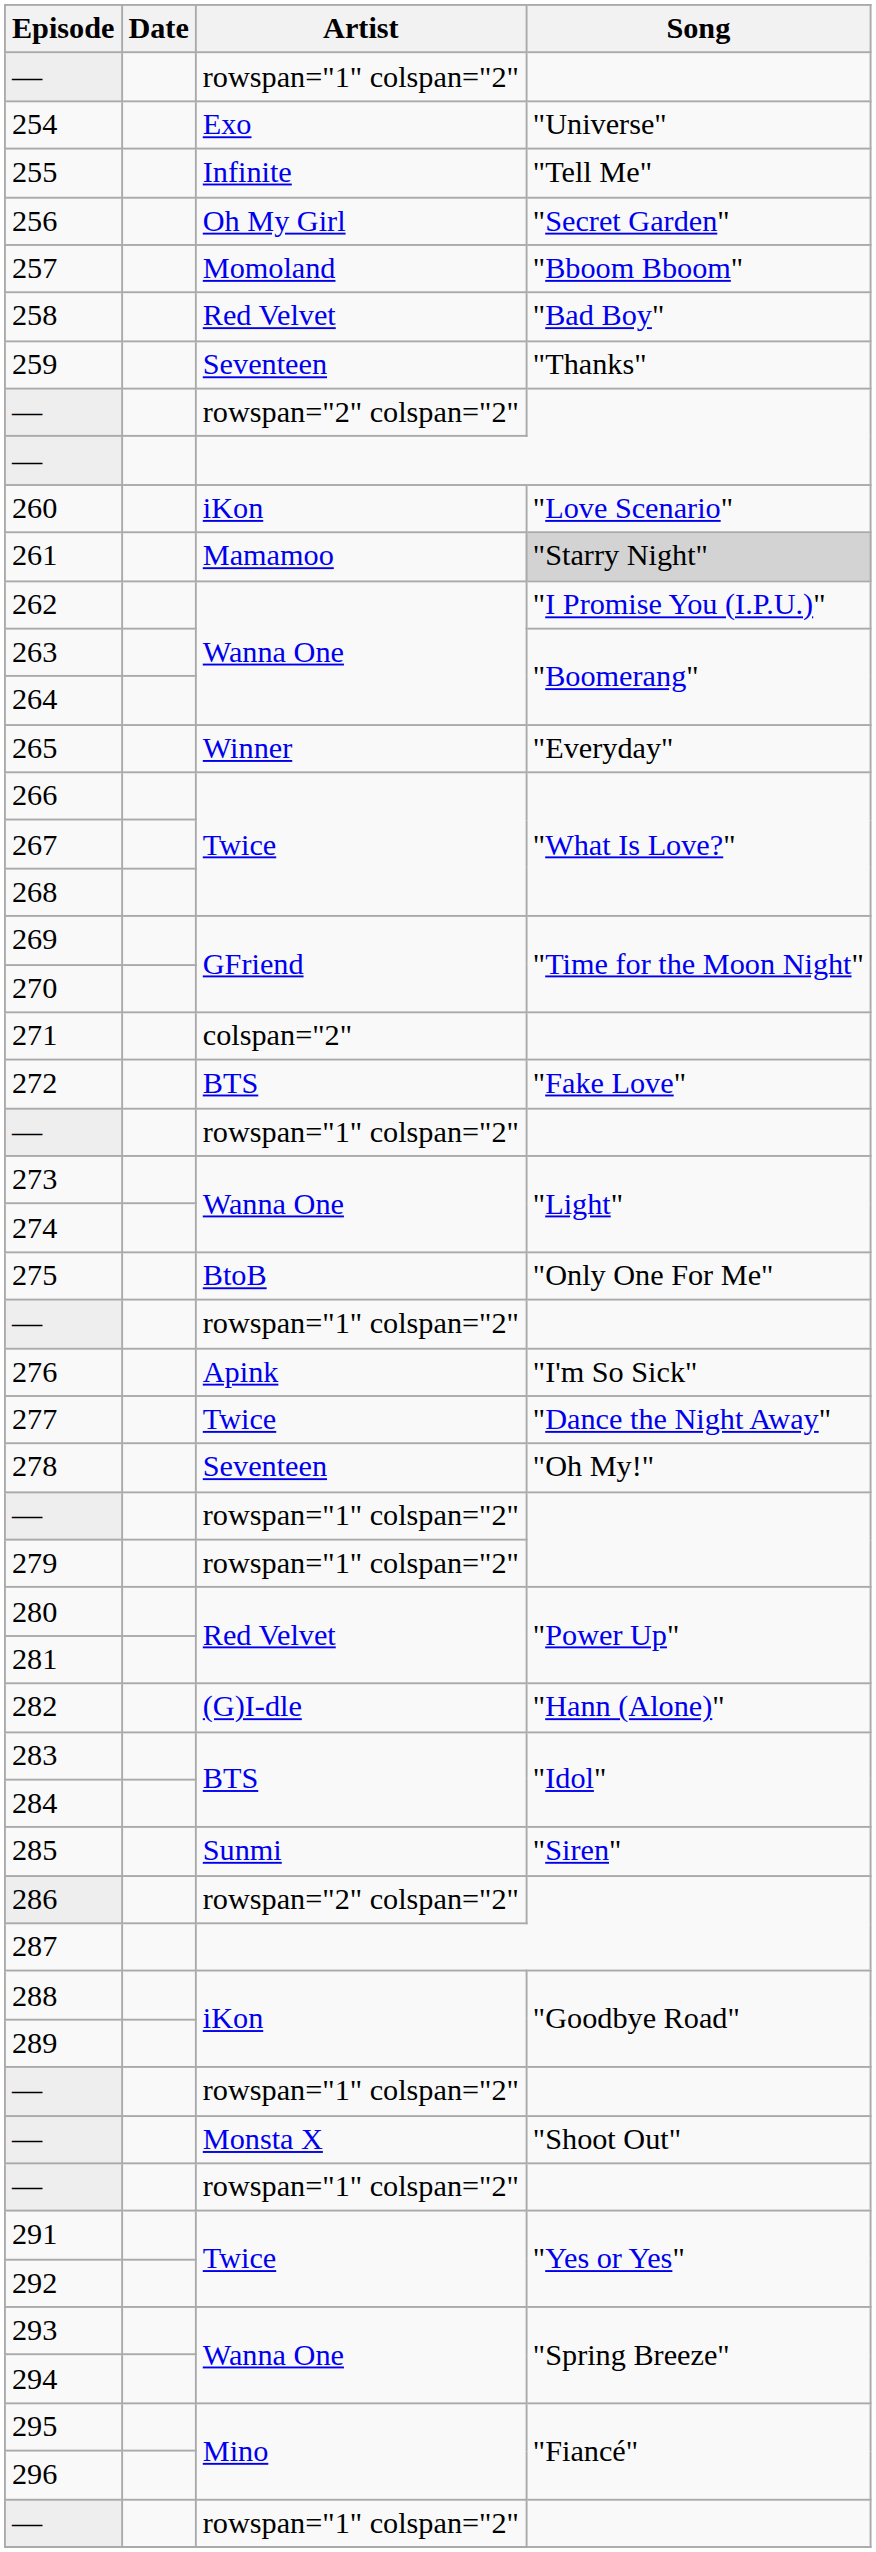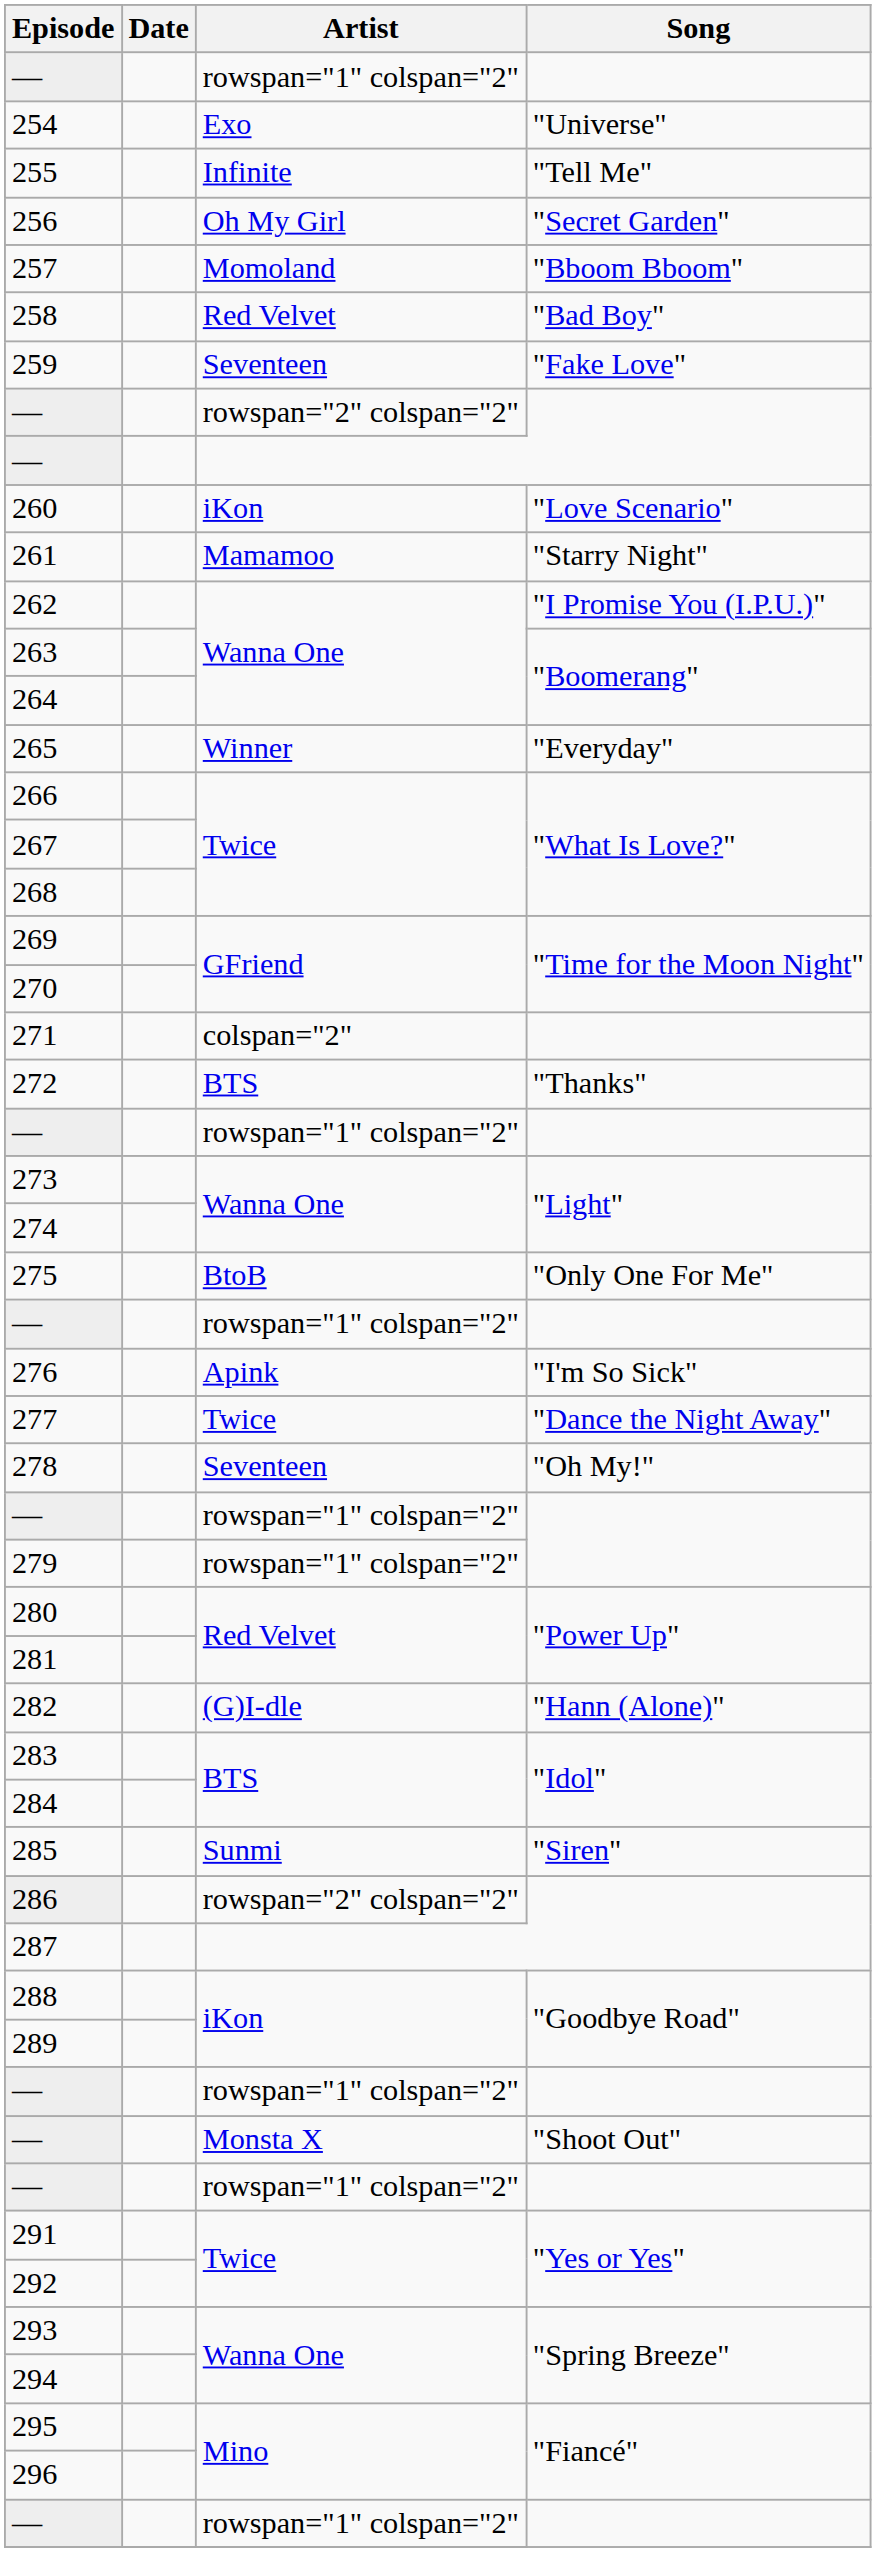259 | Song: "Thanks" -> "Fake Love"
261 | Song: lightgrey background -> no background
272 | Song: "Fake Love" -> "Thanks"
